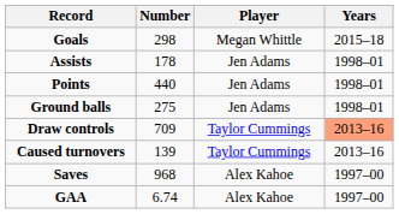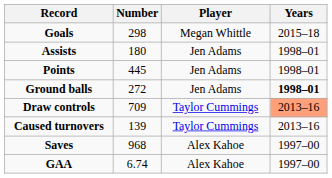Assists | Number: 178 -> 180
Points | Number: 440 -> 445
Ground balls | Number: 275 -> 272
Ground balls | Years: normal -> bold
